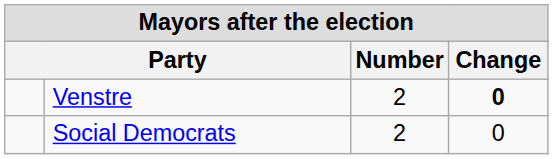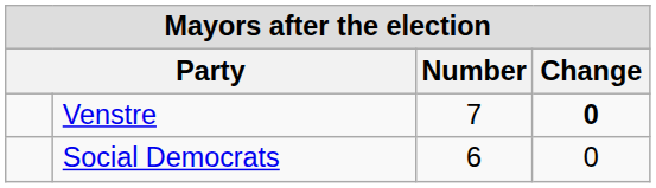Venstre | Number: 2 -> 7
Social Democrats | Number: 2 -> 6
